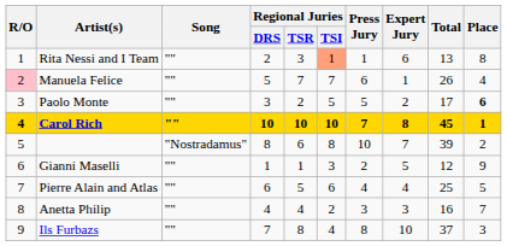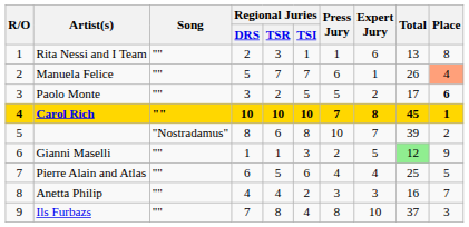Rita Nessi and I Team | Regional Juries / TSI: lightsalmon background -> no background
Manuela Felice | R/O: pink background -> no background
Manuela Felice | Place: no background -> lightsalmon background
Gianni Maselli | Total: no background -> lightgreen background
